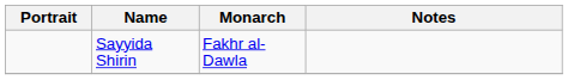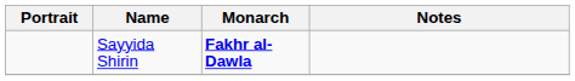Sayyida Shirin | Monarch: normal -> bold
